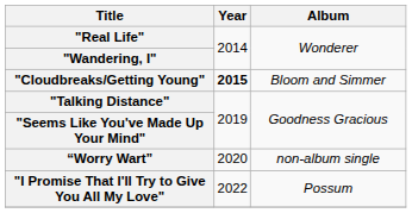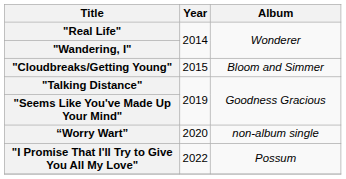"Cloudbreaks/Getting Young" | Year: bold -> normal
